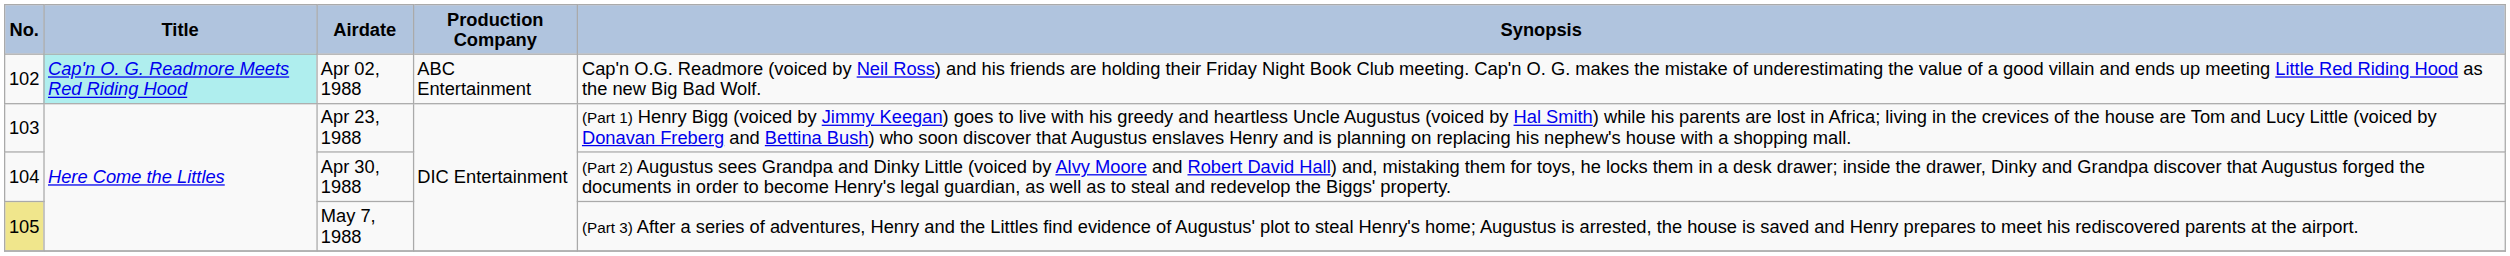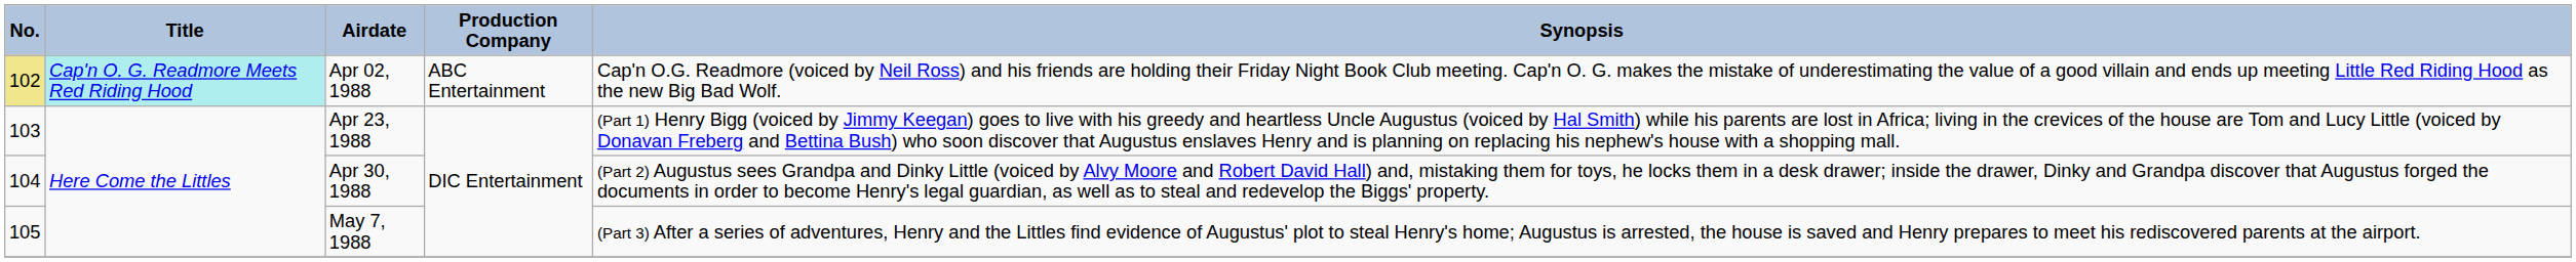Apr 02, 1988 | No.: no background -> khaki background
May 7, 1988 | No.: khaki background -> no background
